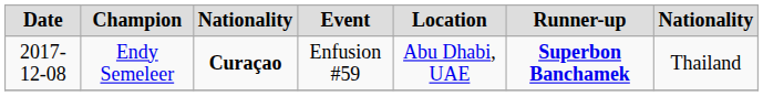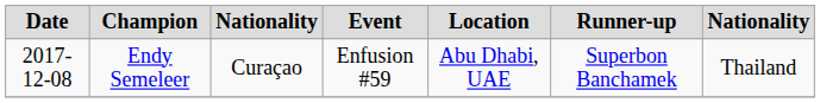Endy Semeleer | column 3: bold -> normal
Endy Semeleer | Runner-up: bold -> normal
